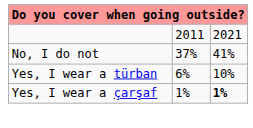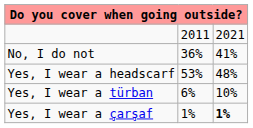No, I do not | column 2: 37% -> 36%
+ row: Yes, I wear a headscarf | 53% | 48%
